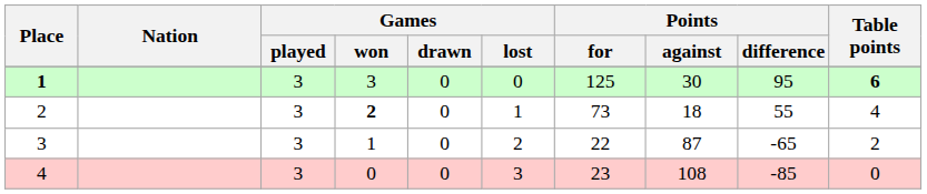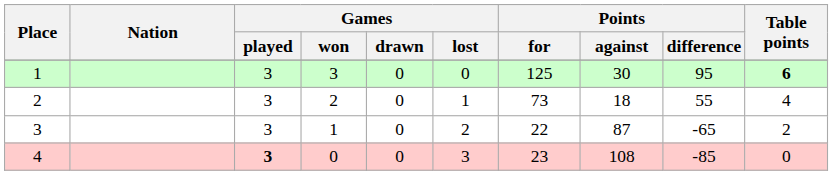row 3 | Place: bold -> normal
row 4 | Games / won: bold -> normal
row 6 | Games / played: normal -> bold
